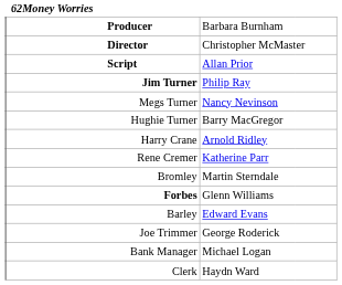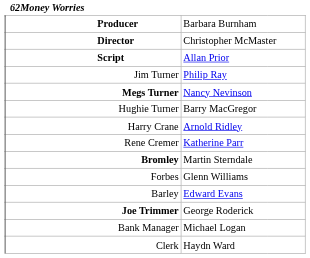Jim Turner | column 2: bold -> normal
Megs Turner | column 2: normal -> bold
Bromley | column 2: normal -> bold
Forbes | column 2: bold -> normal
Joe Trimmer | column 2: normal -> bold
